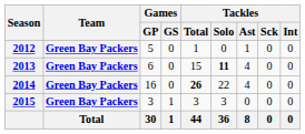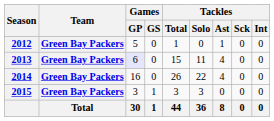2013 | Games / GP: no background -> lavender background
2013 | Tackles / Solo: bold -> normal
2014 | Tackles / Total: bold -> normal
